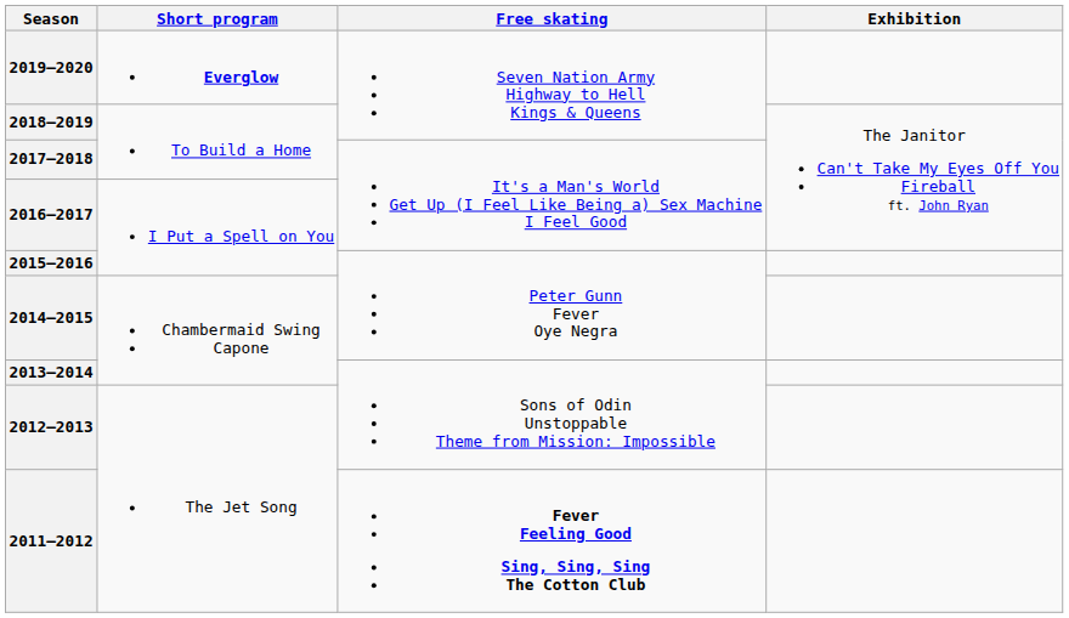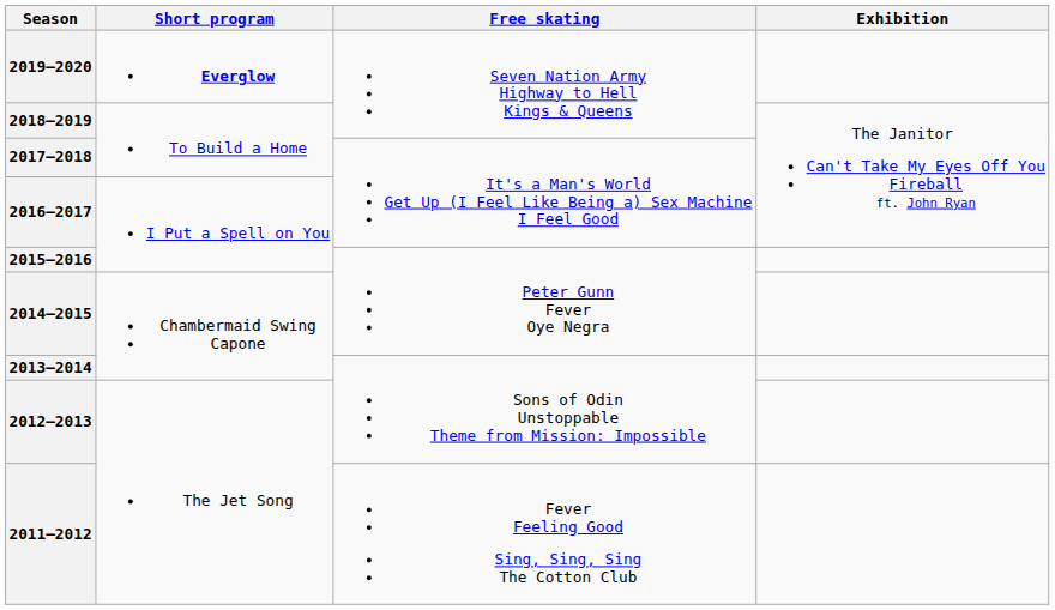2011–2012 | Free skating: bold -> normal
